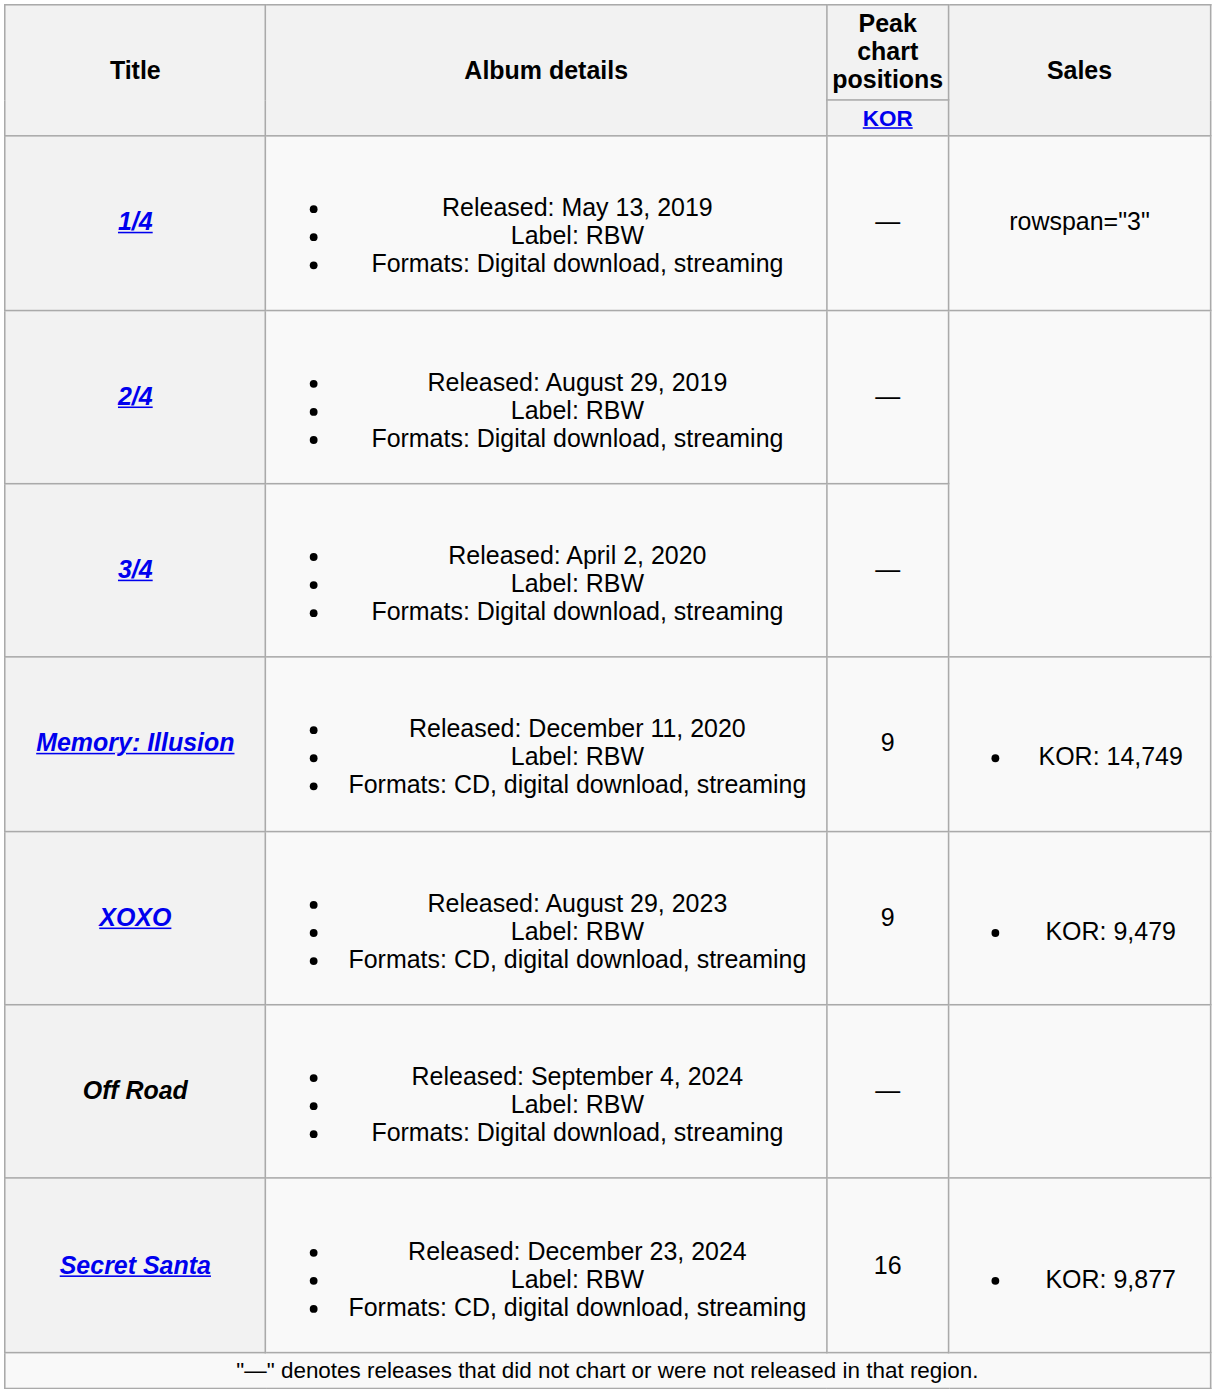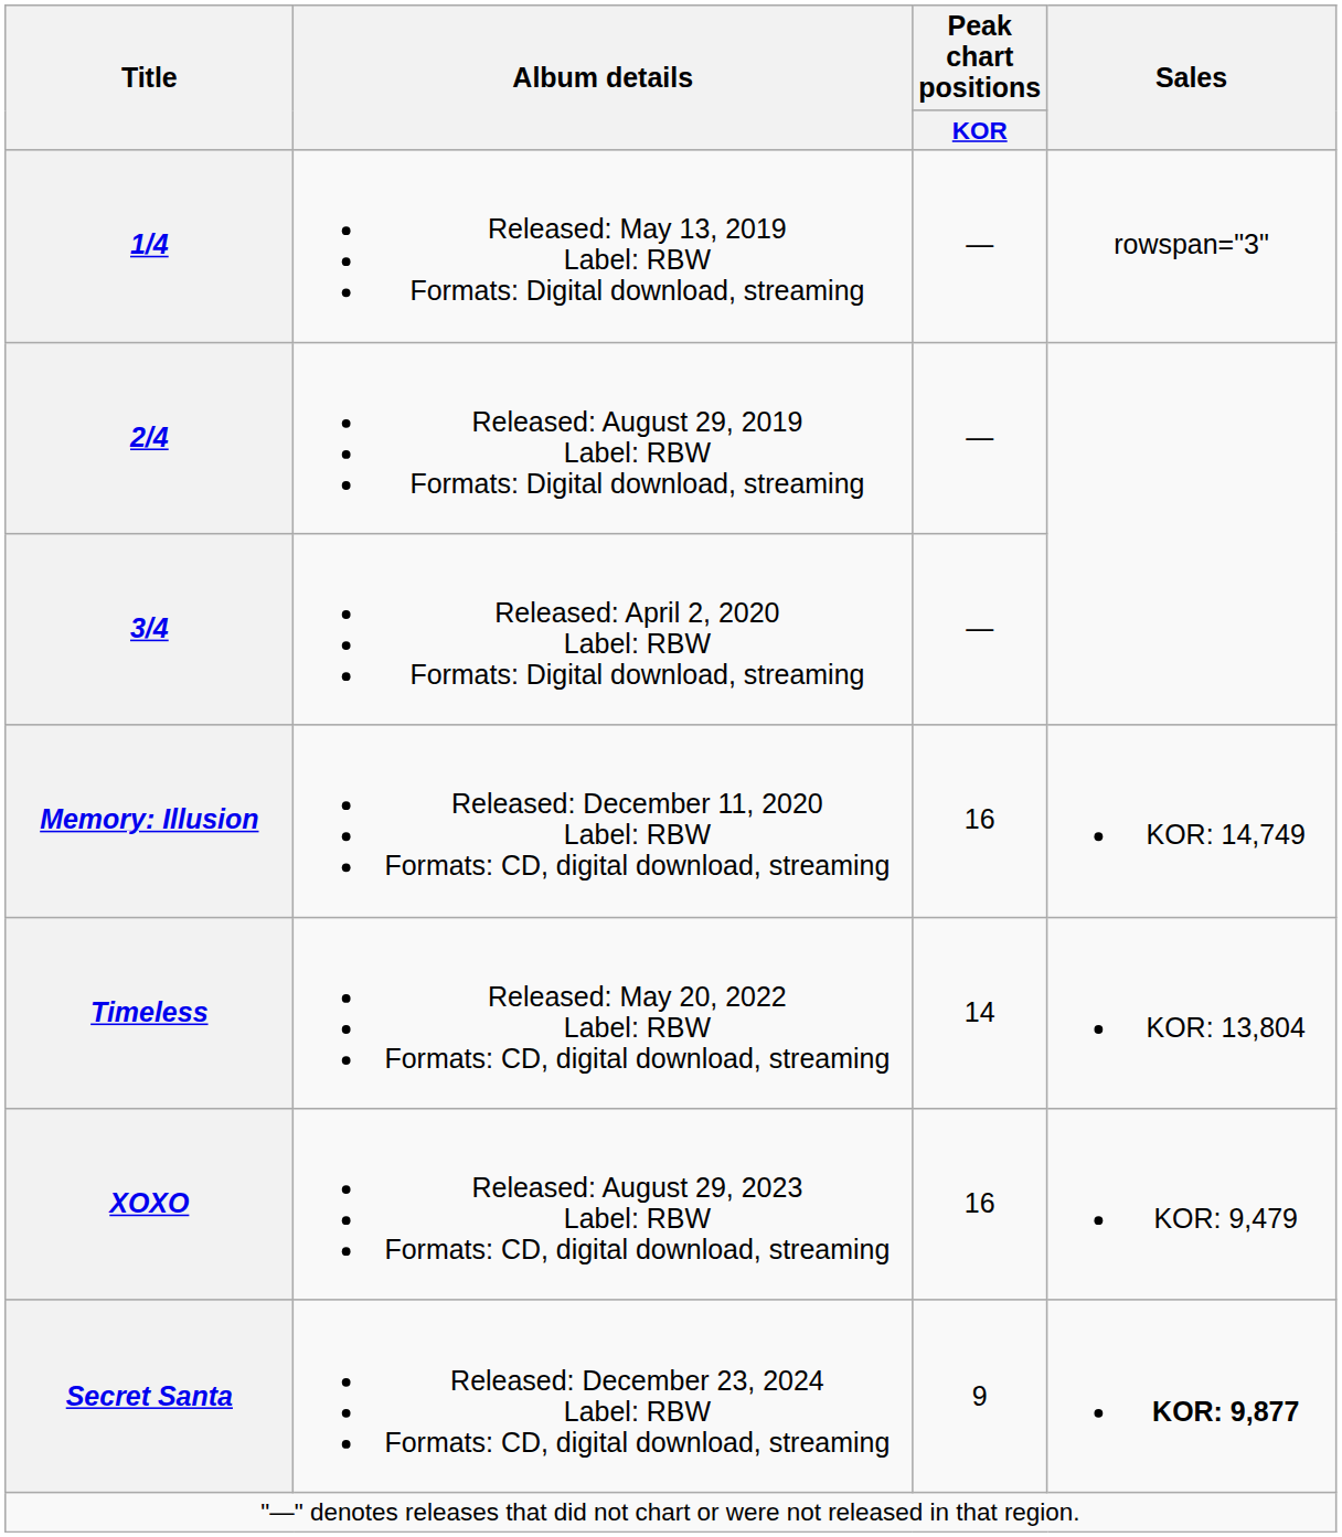Memory: Illusion | Peak chart positions / KOR: 9 -> 16
+ row: Timeless | Released: May 20, 2022 Label: RBW Formats: CD, digital download, streaming | 14 | KOR: 13,804
XOXO | Peak chart positions / KOR: 9 -> 16
- row: Off Road | Released: September 4, 2024 Label: RBW Formats: Digital download, streaming | —
Secret Santa | Peak chart positions / KOR: 16 -> 9
Secret Santa | Sales: normal -> bold
